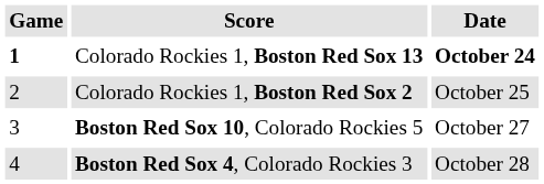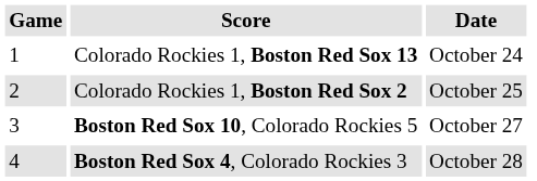Colorado Rockies 1, Boston Red Sox 13 | Game: bold -> normal
Colorado Rockies 1, Boston Red Sox 13 | Date: bold -> normal
